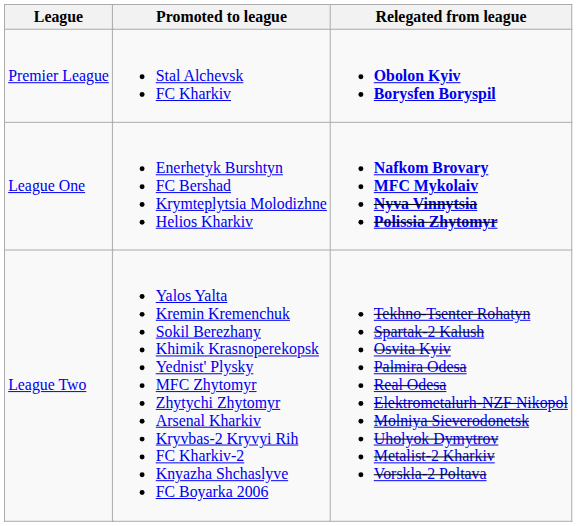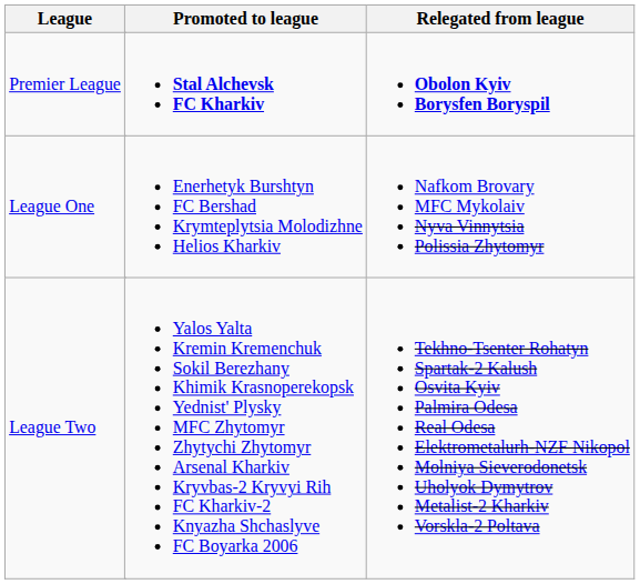Premier League | Promoted to league: normal -> bold
League One | Relegated from league: bold -> normal
